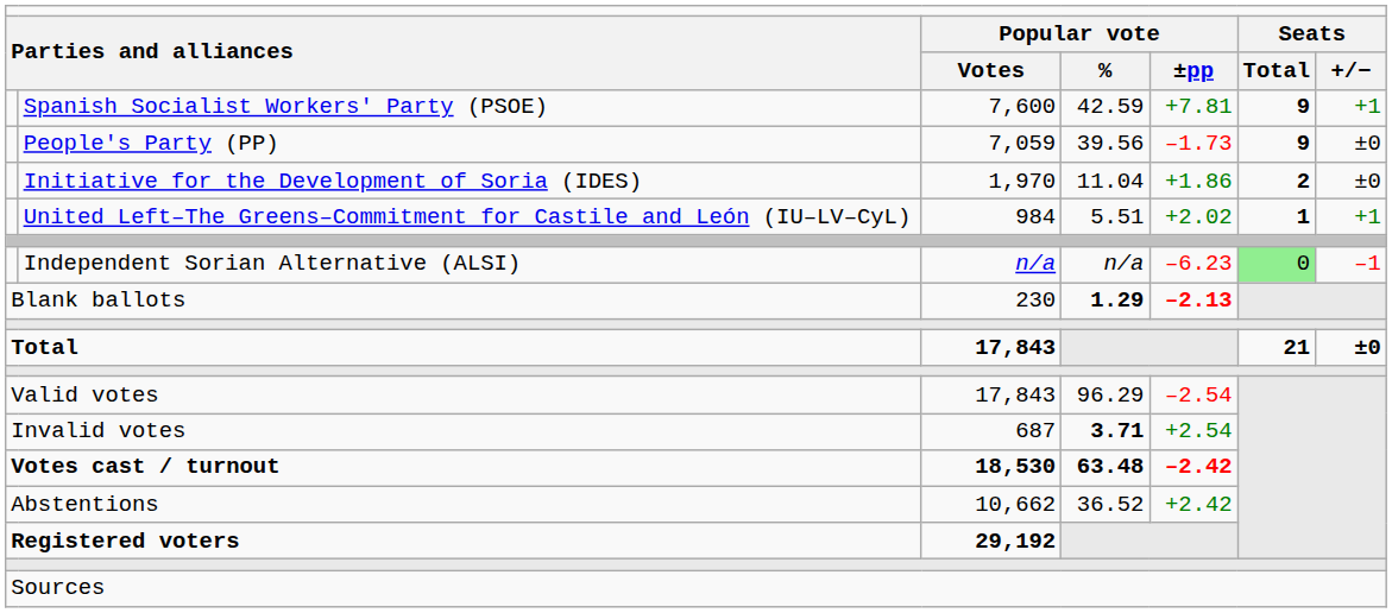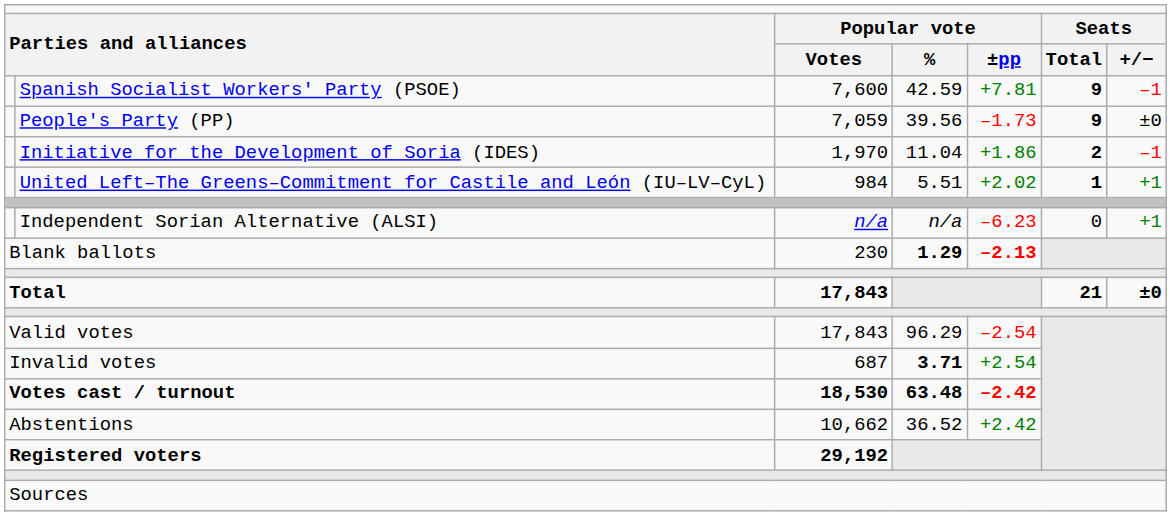Spanish Socialist Workers' Party (PSOE) | column 7: +1 -> –1
Initiative for the Development of Soria (IDES) | column 7: ±0 -> –1
Independent Sorian Alternative (ALSI) | column 6: lightgreen background -> no background
Independent Sorian Alternative (ALSI) | column 7: –1 -> +1
